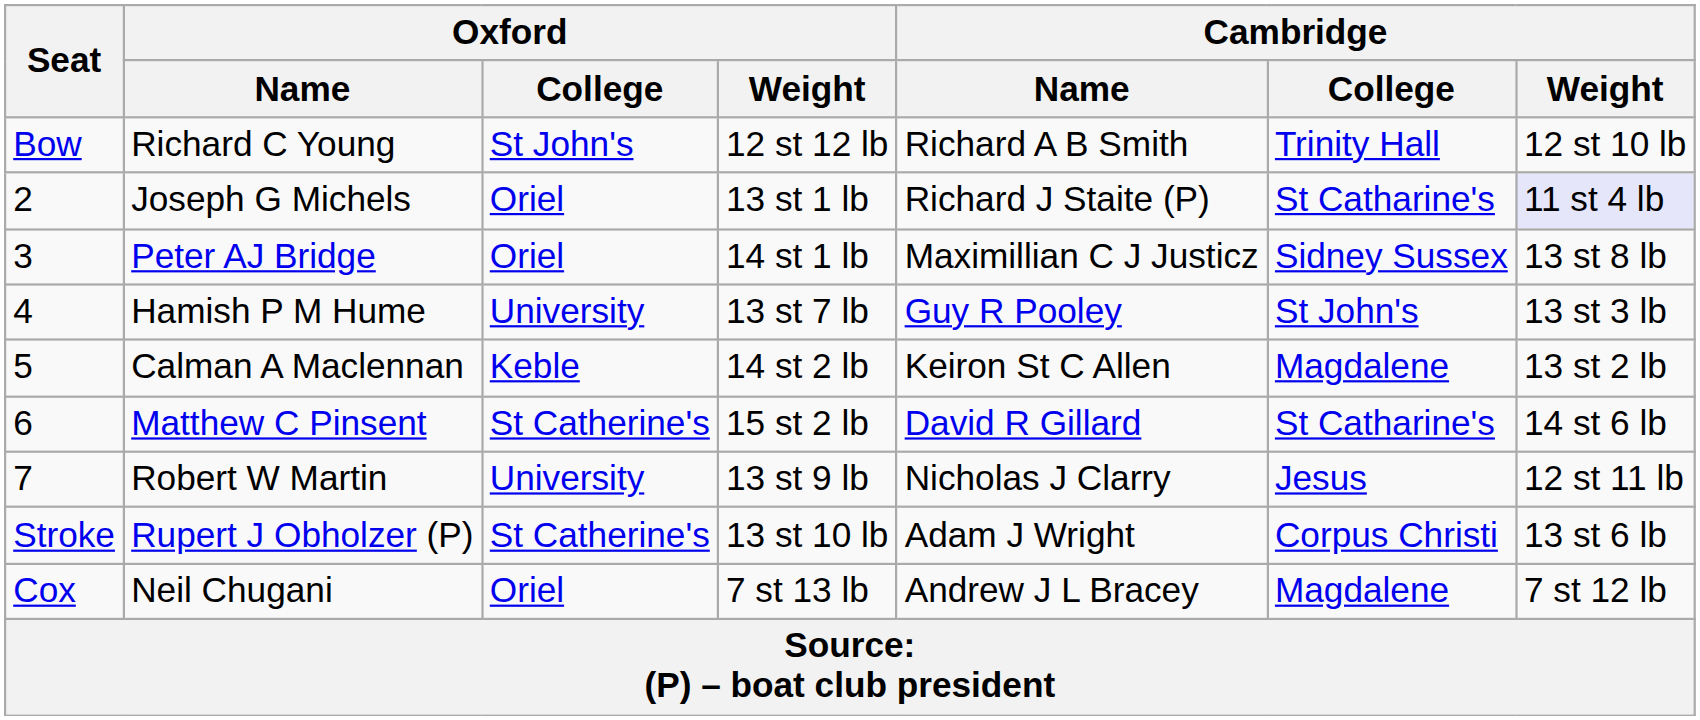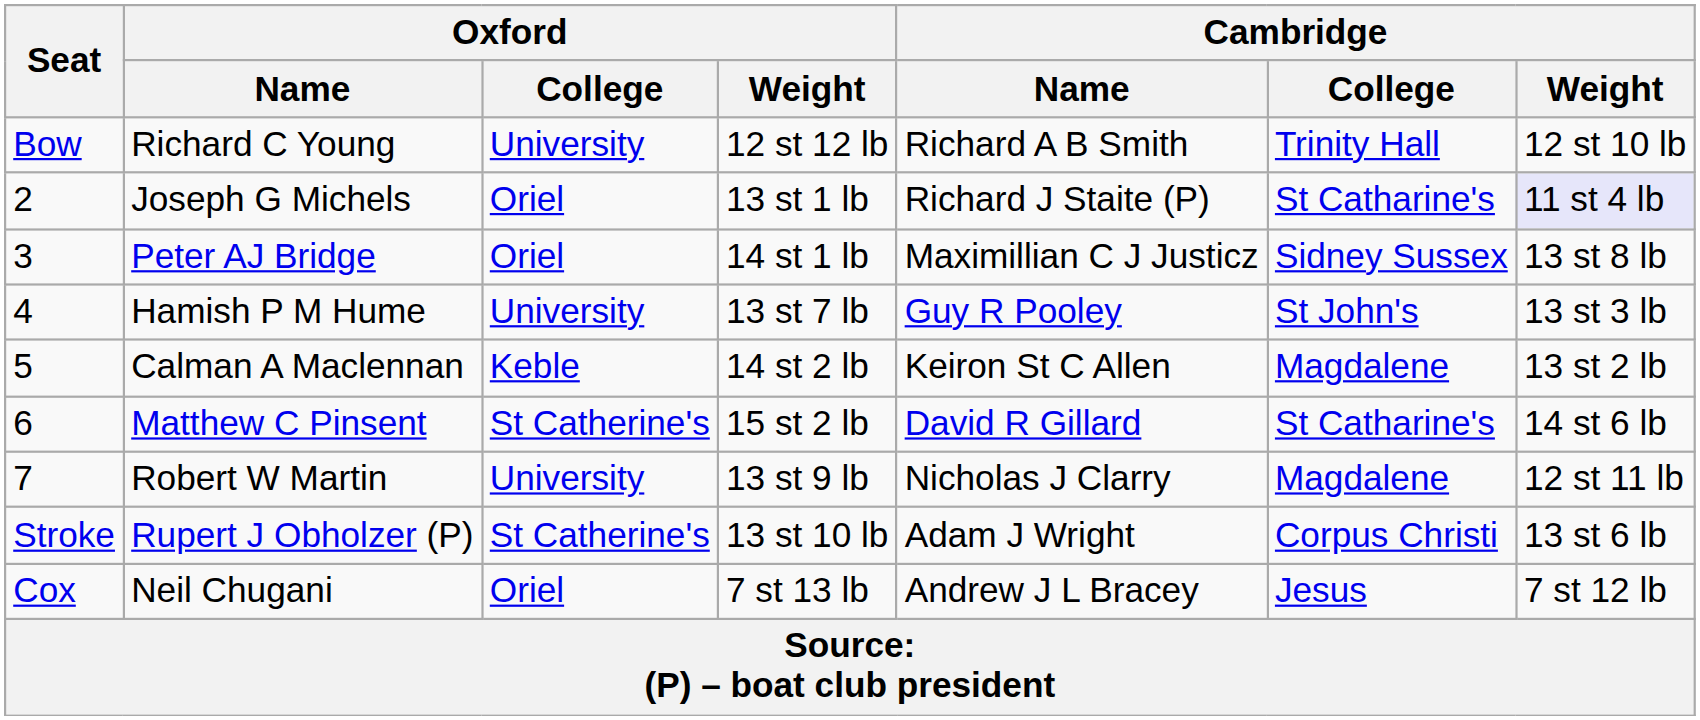Richard C Young | Oxford / College: St John's -> University
Robert W Martin | Cambridge / College: Jesus -> Magdalene
Neil Chugani | Cambridge / College: Magdalene -> Jesus
